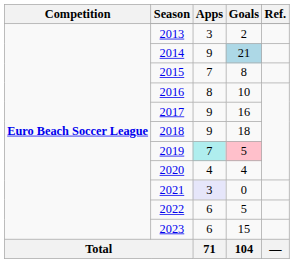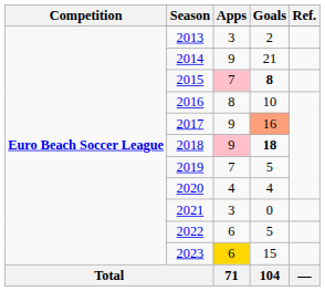2014 | Goals: lightblue background -> no background
2015 | Apps: no background -> pink background
2015 | Goals: normal -> bold
2017 | Goals: no background -> lightsalmon background
2018 | Apps: no background -> pink background
2018 | Goals: normal -> bold
2019 | Apps: paleturquoise background -> no background
2019 | Goals: pink background -> no background
2021 | Apps: lavender background -> no background
2023 | Apps: no background -> gold background
